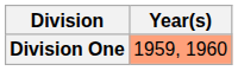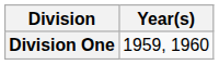Division One | Year(s): lightsalmon background -> no background
